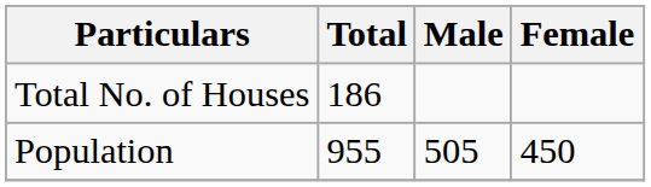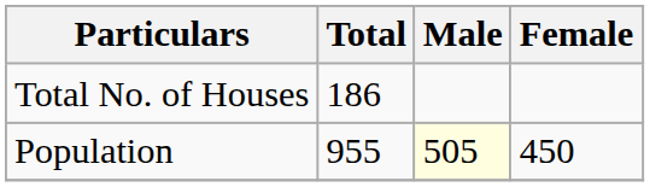Population | Male: no background -> lightyellow background
